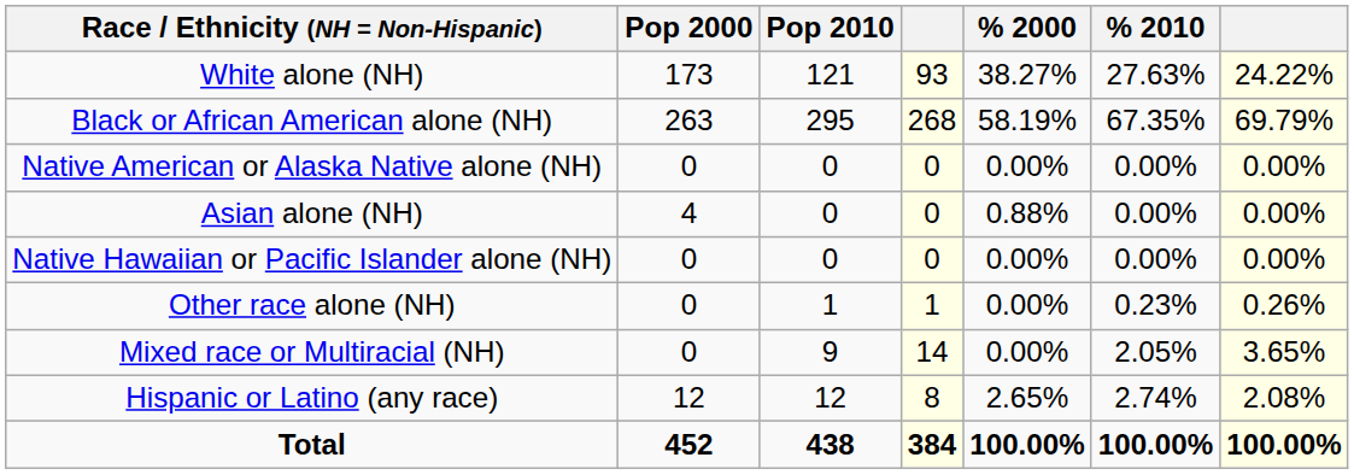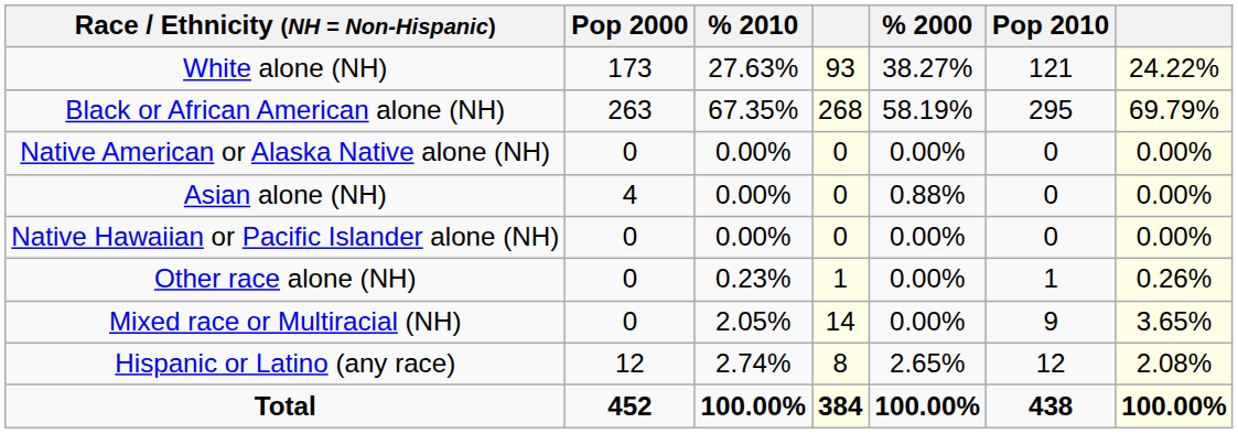columns swapped: Pop 2010 <-> % 2010
